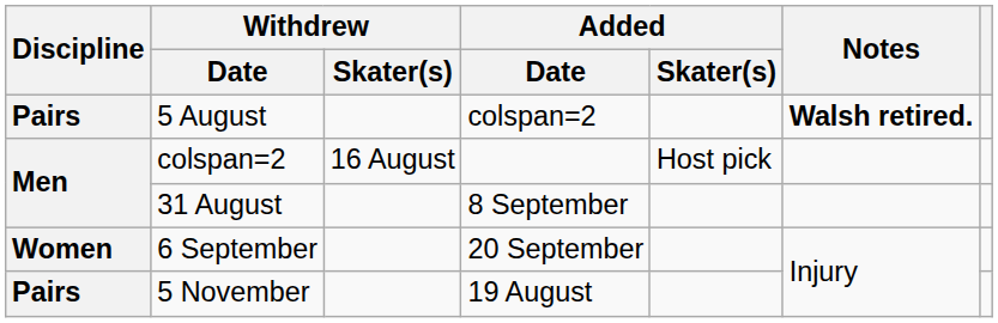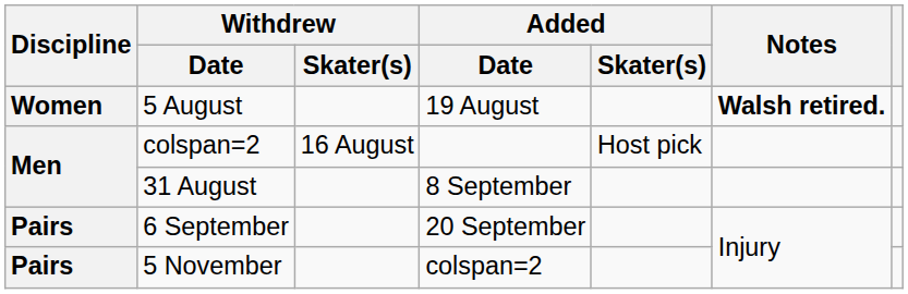5 August | Discipline: Pairs -> Women
5 August | Added / Date: colspan=2 -> 19 August
6 September | Discipline: Women -> Pairs
5 November | Added / Date: 19 August -> colspan=2
